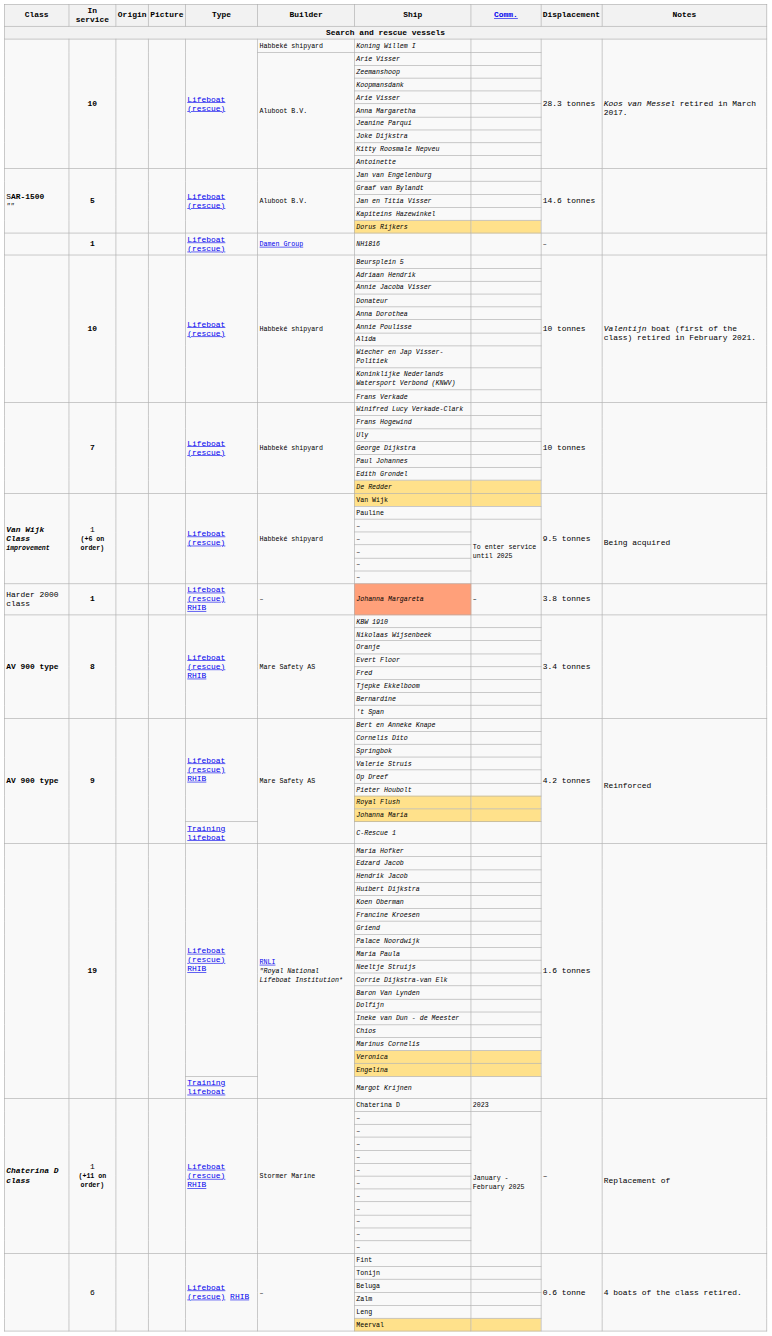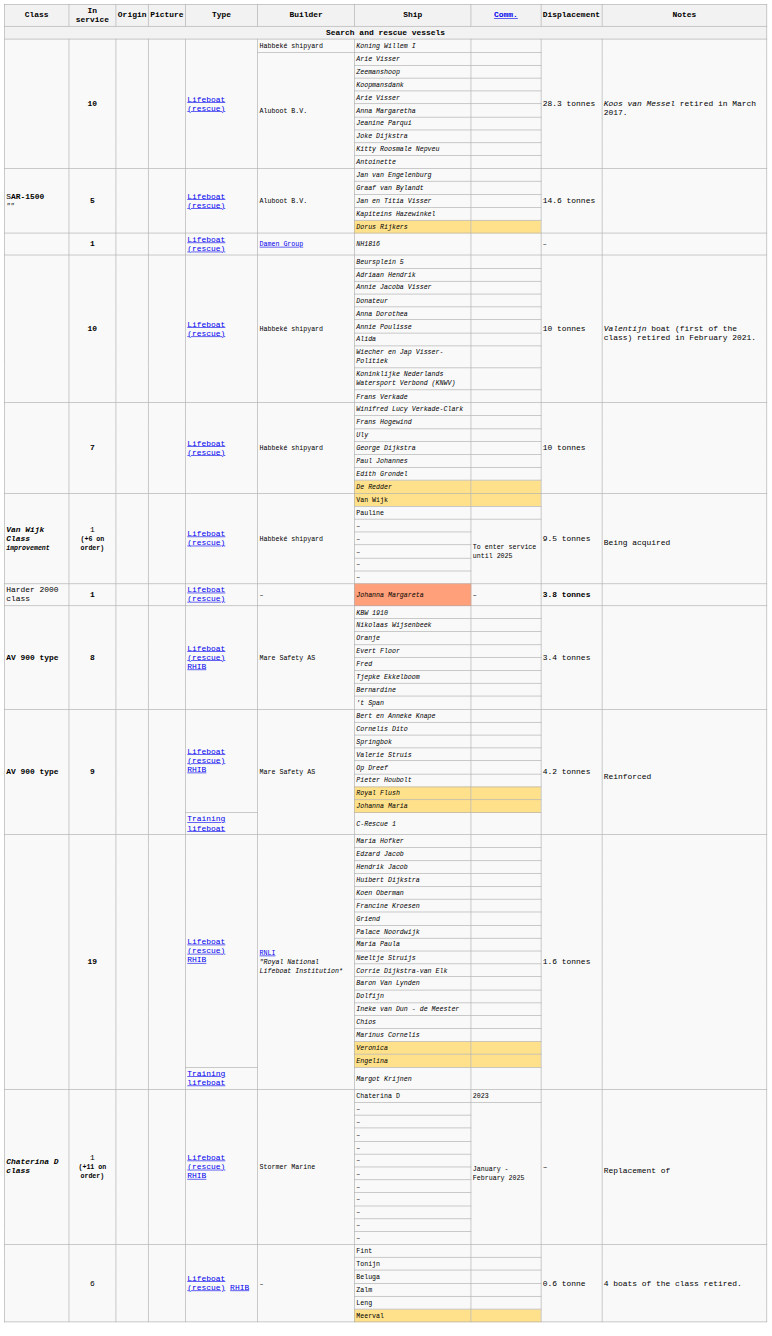Harder 2000 class / 1 | Type: Lifeboat (rescue) RHIB -> Lifeboat (rescue)
Harder 2000 class / 1 | Displacement: normal -> bold
